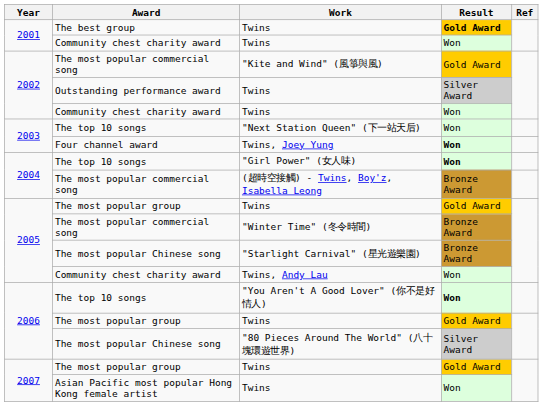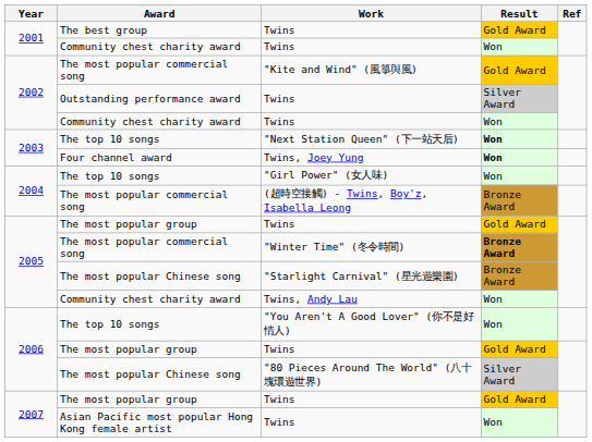The best group / Twins | Result: bold -> normal
"Next Station Queen" (下一站天后) | Result: normal -> bold
"Girl Power" (女人味) | Result: bold -> normal
"Winter Time" (冬令時間) | Result: normal -> bold
"You Aren't A Good Lover" (你不是好情人) | Result: bold -> normal
